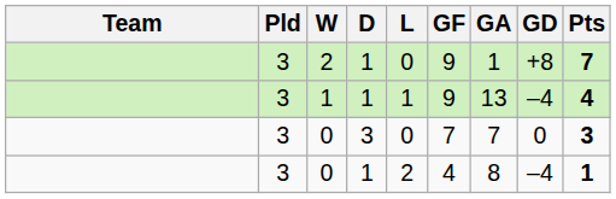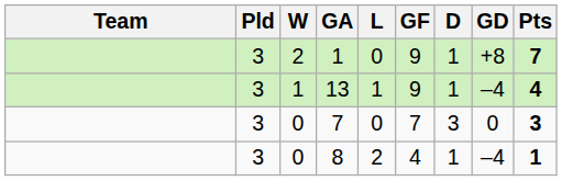columns swapped: D <-> GA
